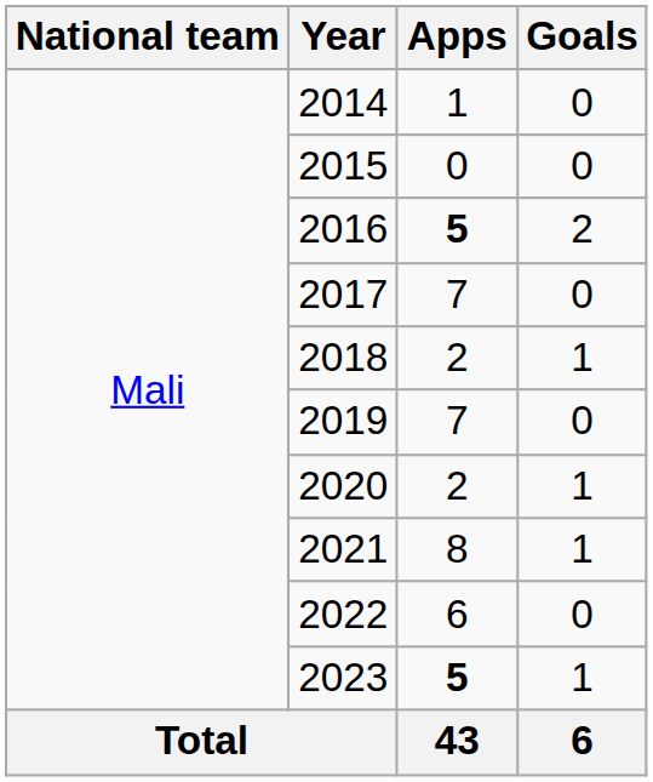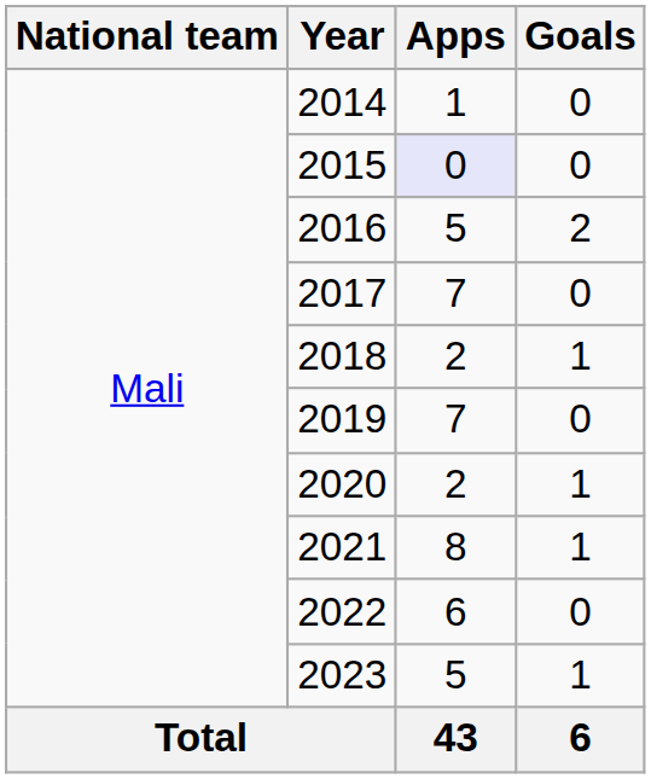2015 | Apps: no background -> lavender background
2016 | Apps: bold -> normal
2023 | Apps: bold -> normal
